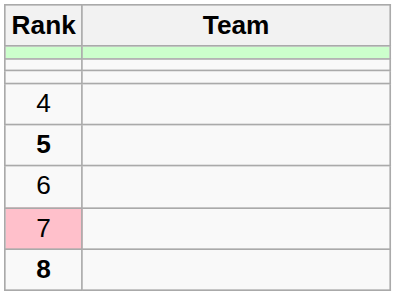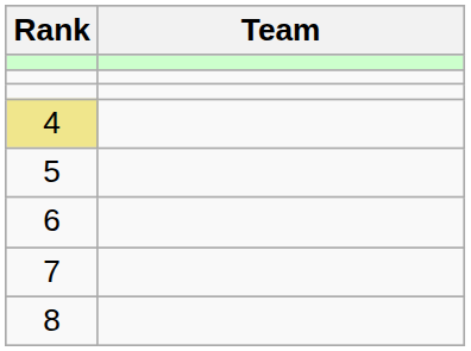row 5 | Rank: no background -> khaki background
row 6 | Rank: bold -> normal
row 8 | Rank: pink background -> no background
row 9 | Rank: bold -> normal
